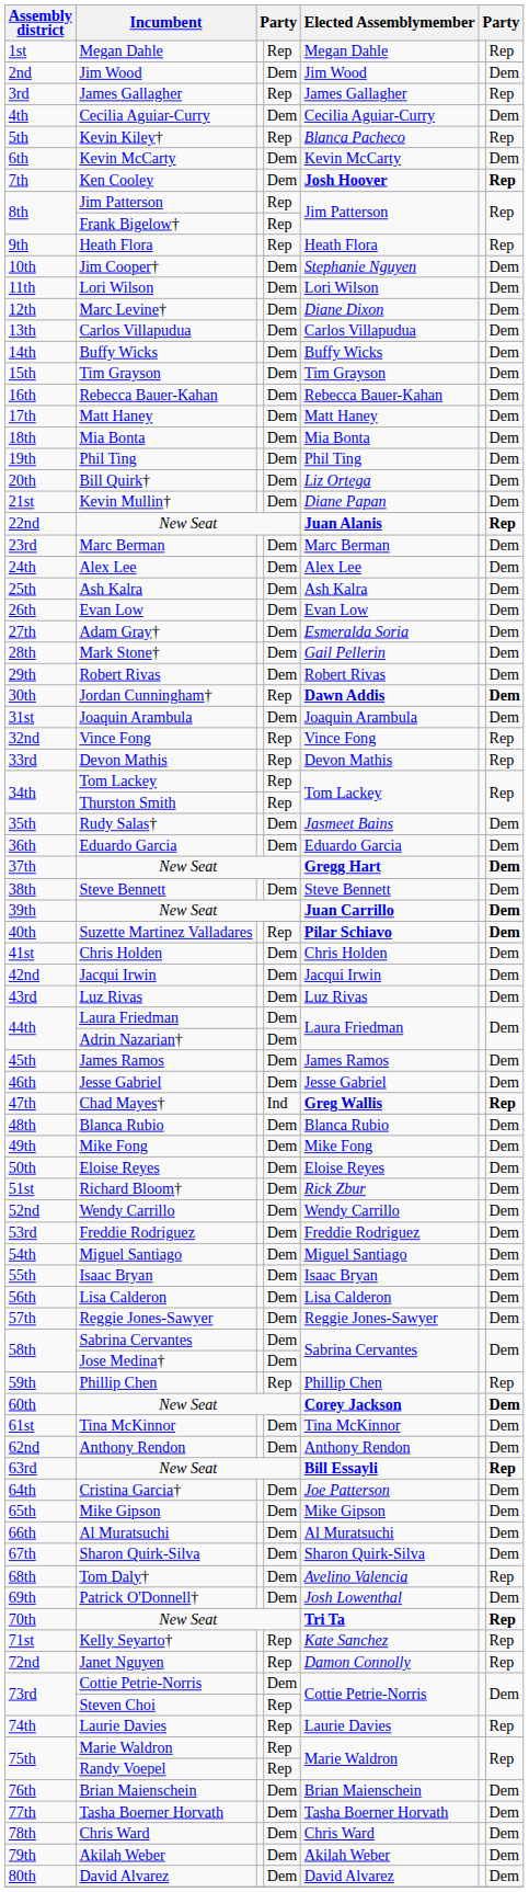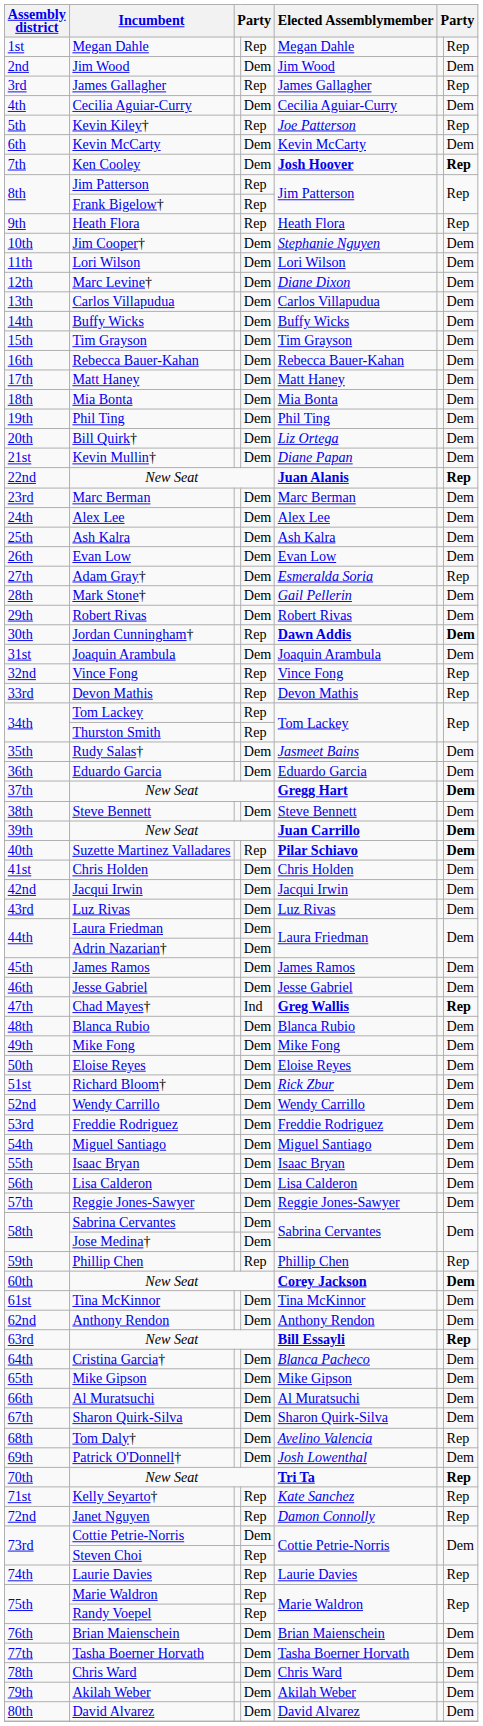Kevin Kiley† | Elected Assemblymember: Blanca Pacheco -> Joe Patterson
Adam Gray† | column 7: Dem -> Rep
Cristina Garcia† | Elected Assemblymember: Joe Patterson -> Blanca Pacheco
